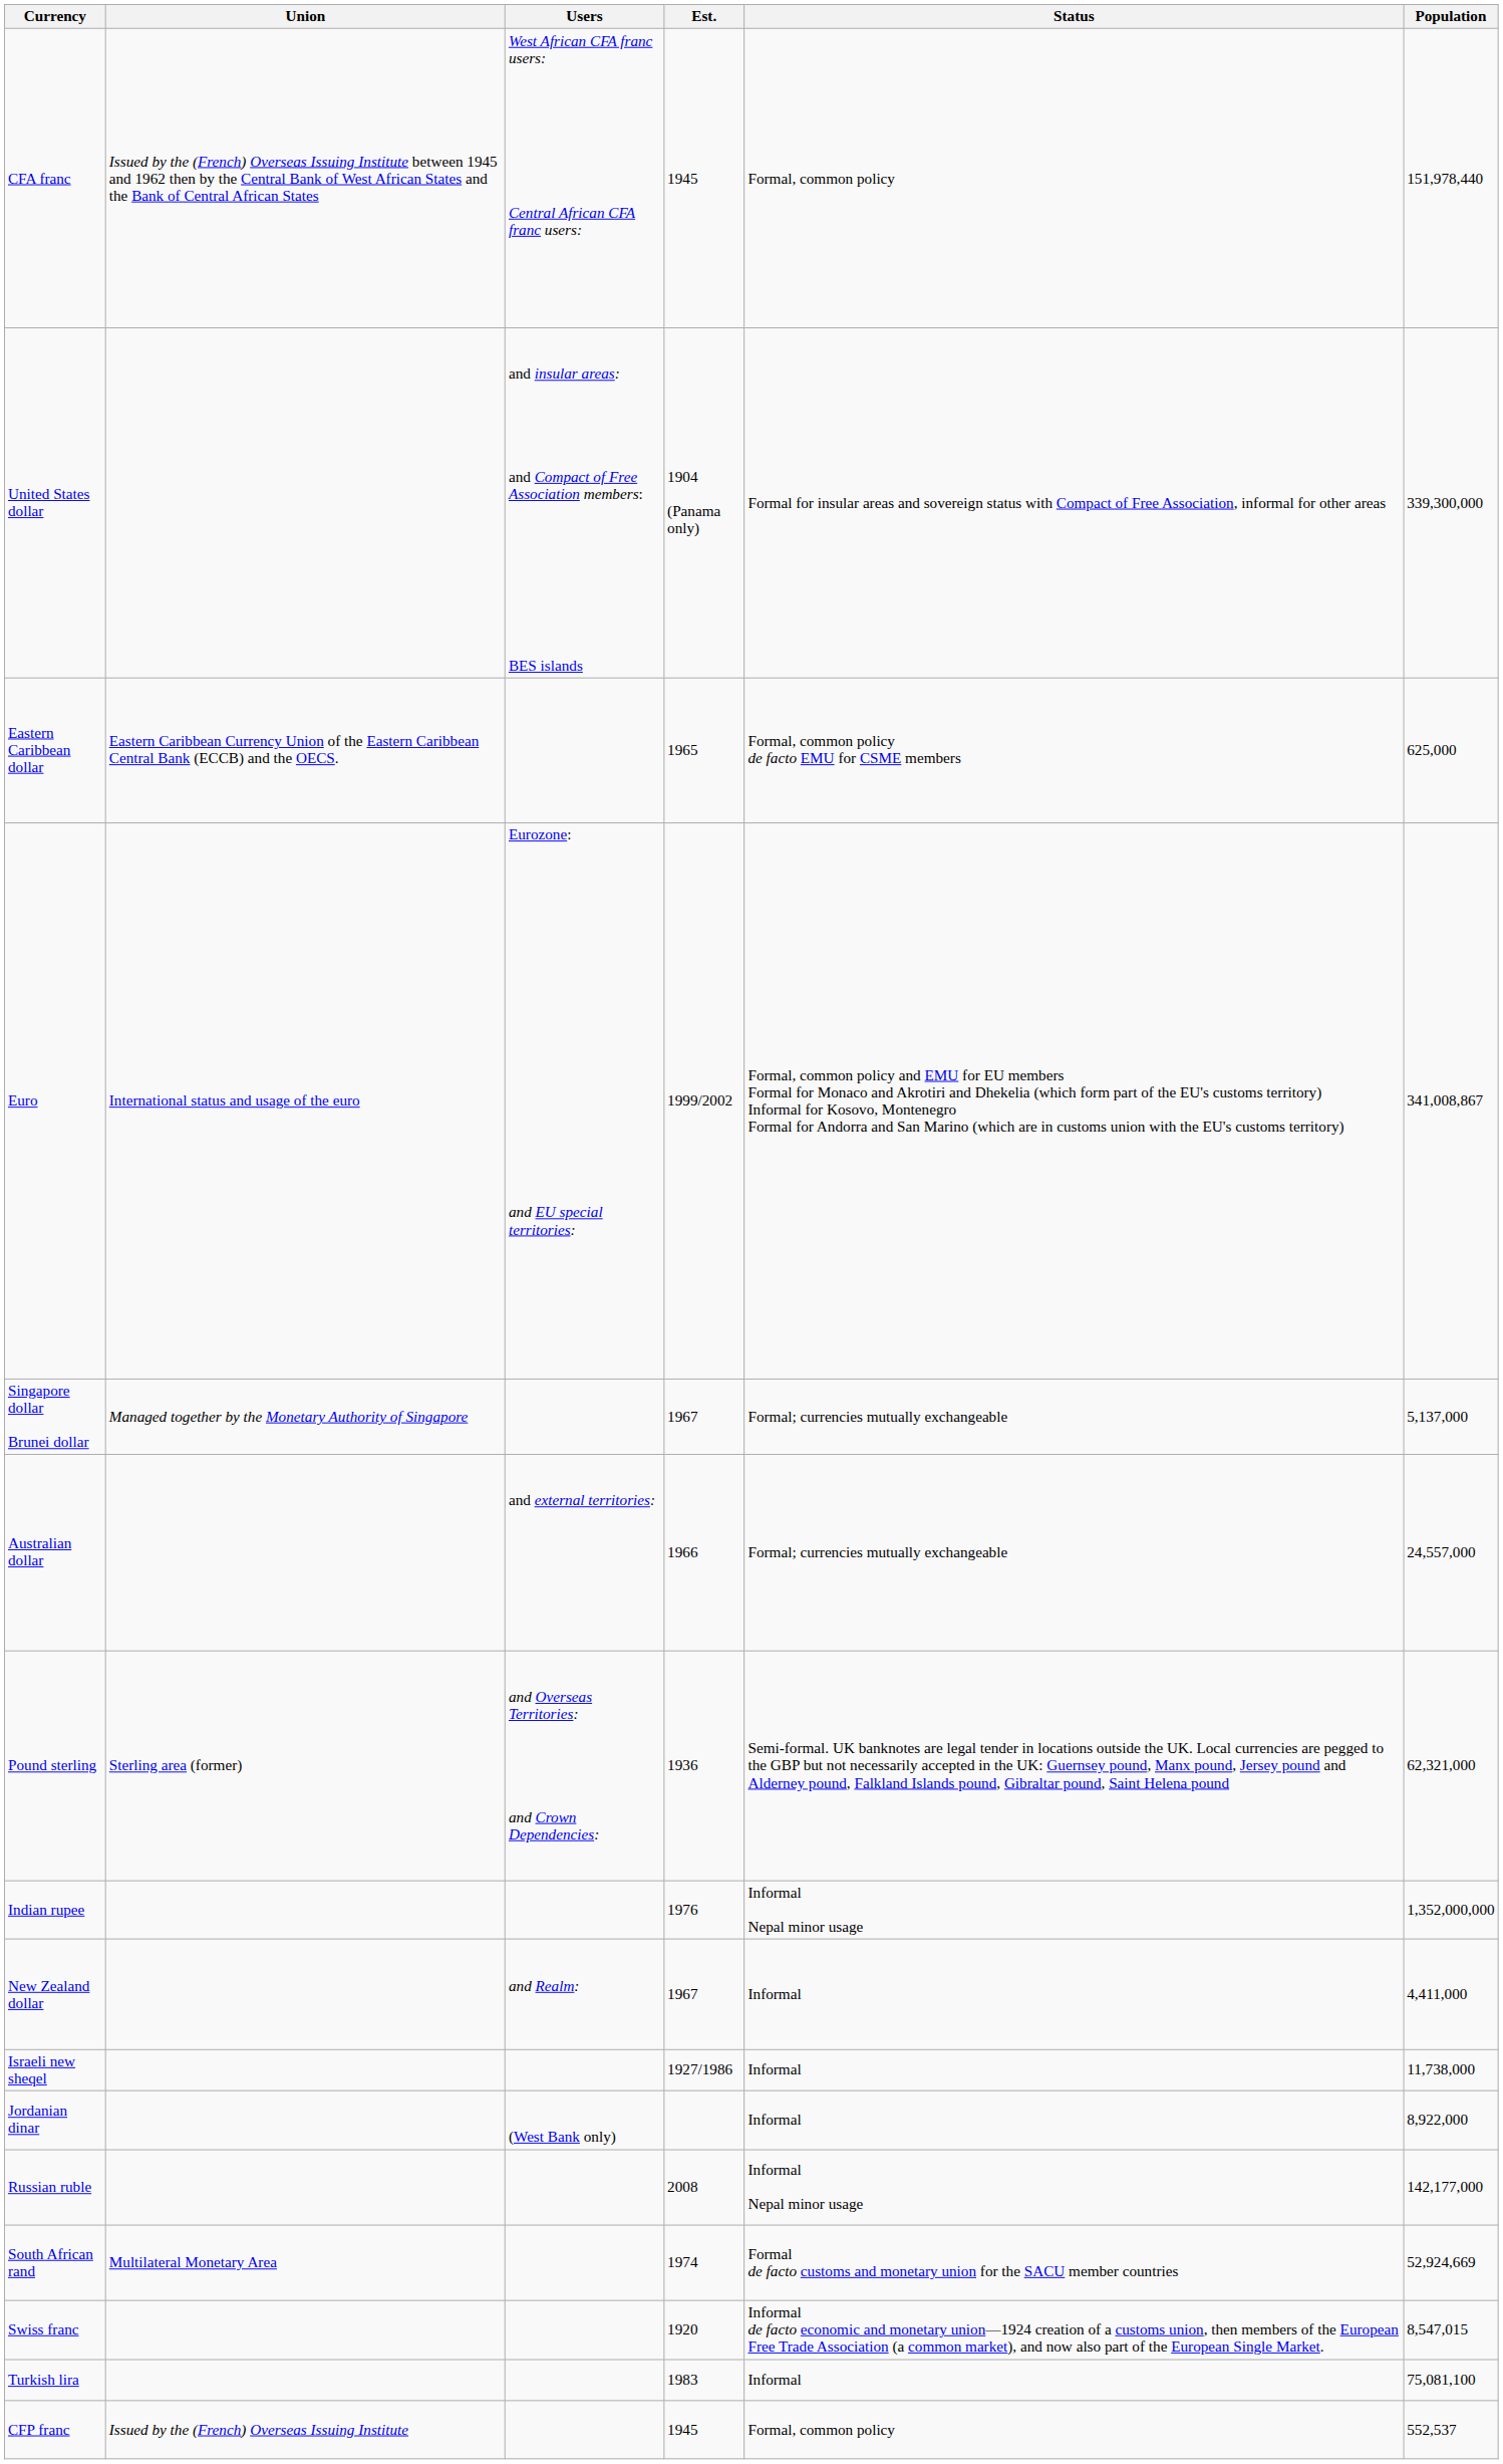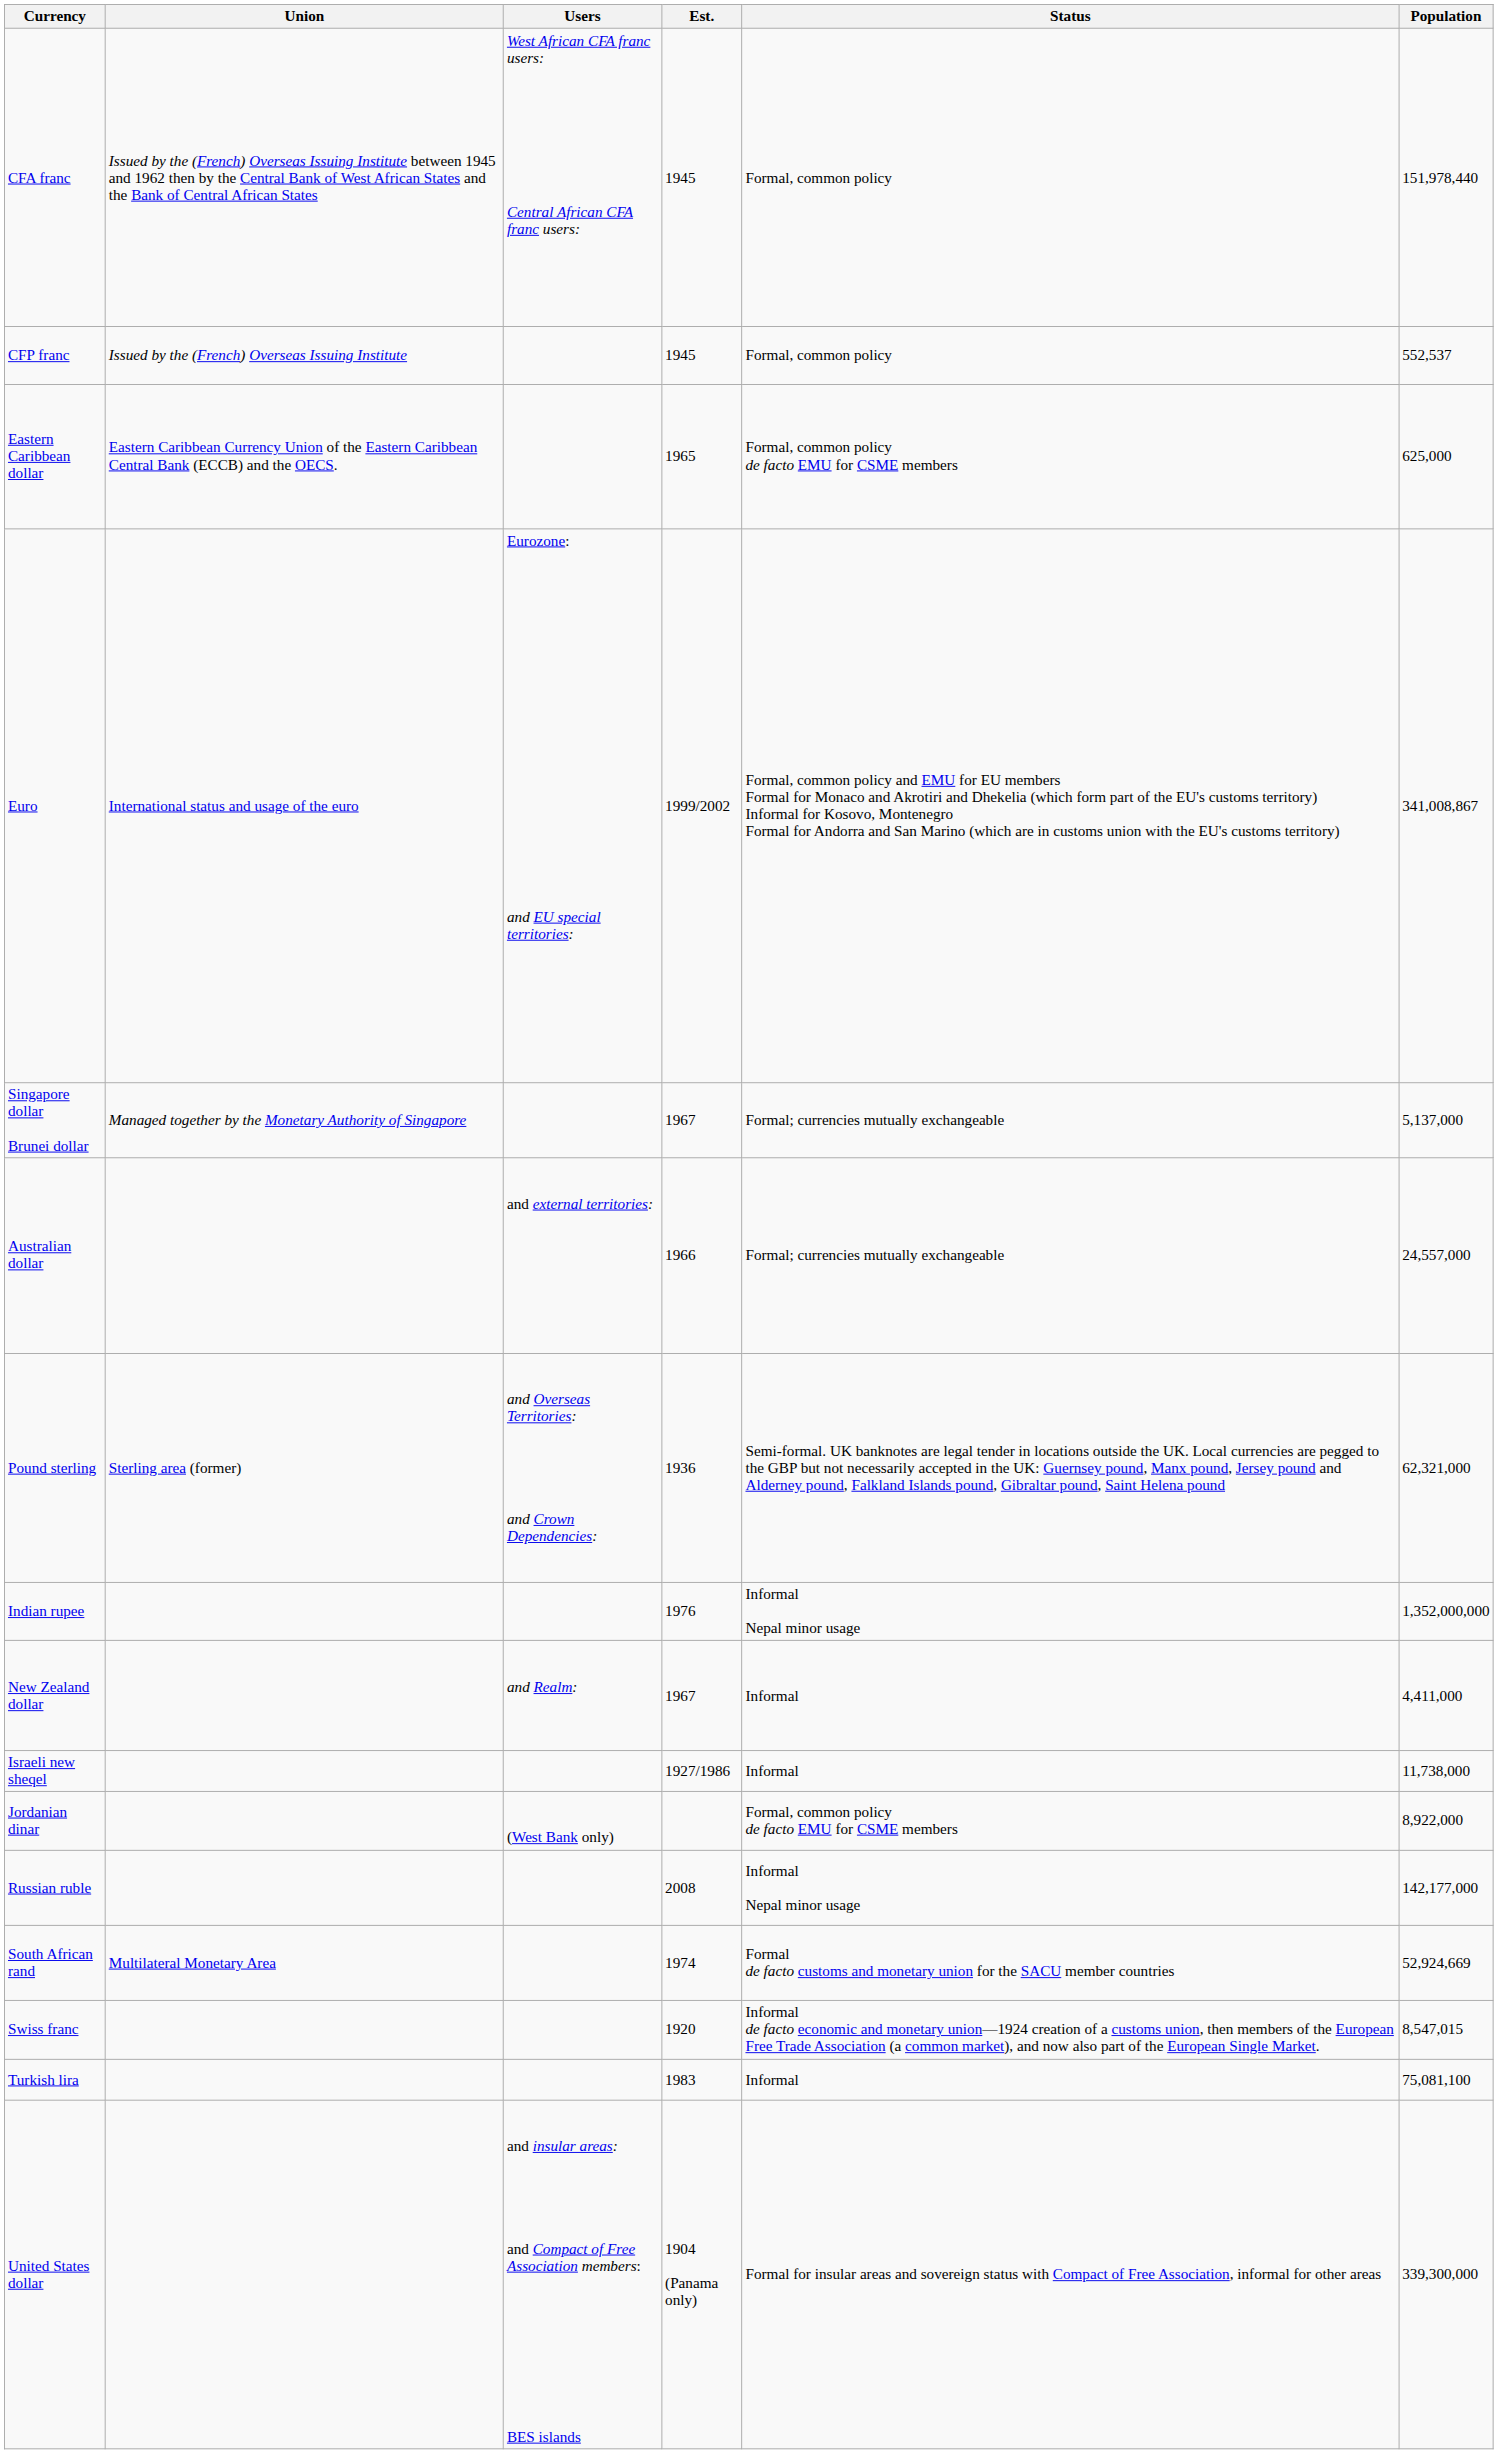rows swapped: CFP franc <-> United States dollar
Jordanian dinar | Status: Informal -> Formal, common policy de facto EMU for CSME members
